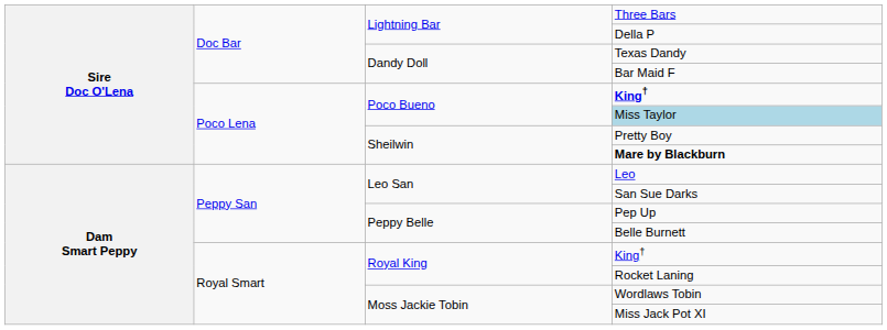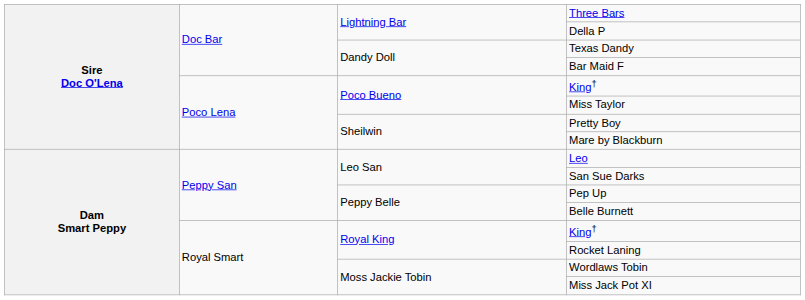Poco Bueno / King† | column 4: bold -> normal
Miss Taylor | column 4: lightblue background -> no background
Mare by Blackburn | column 4: bold -> normal
